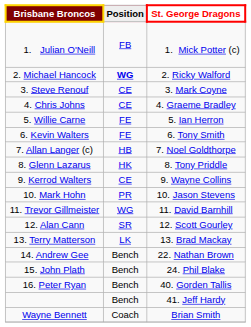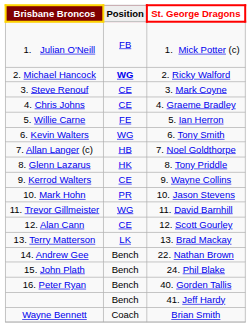6. Kevin Walters | Position: FE -> WG
12. Alan Cann | Position: SR -> CE
